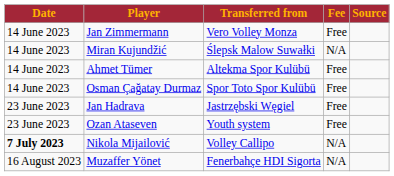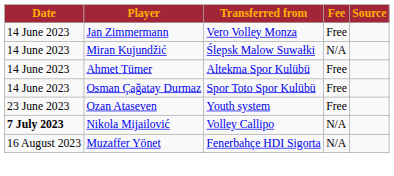- row: 23 June 2023 | Jan Hadrava | Jastrzębski Węgiel | Free
